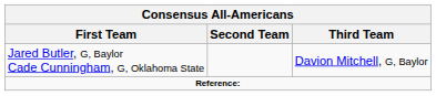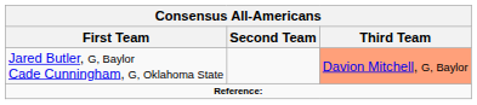Jared Butler, G, Baylor Cade Cunningham, G, Oklahoma State | Consensus All-Americans / Third Team: no background -> lightsalmon background
